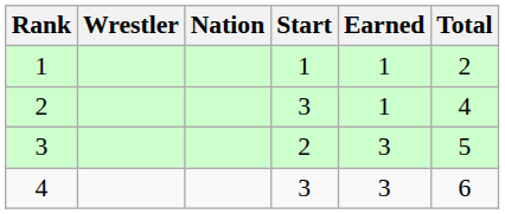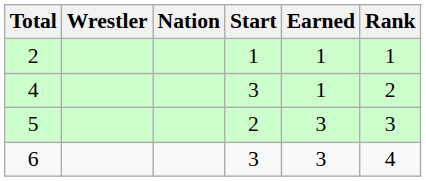columns swapped: Rank <-> Total
